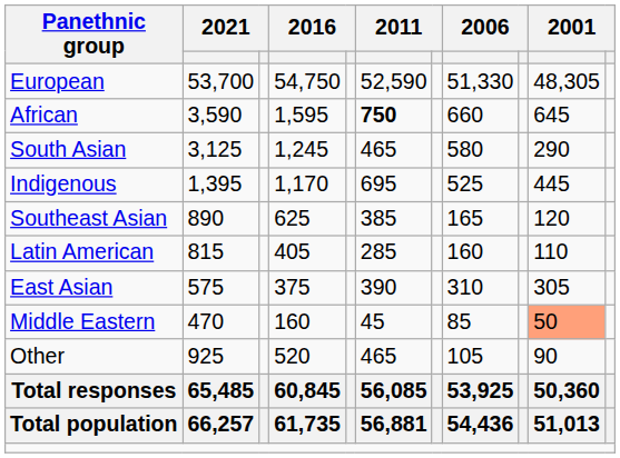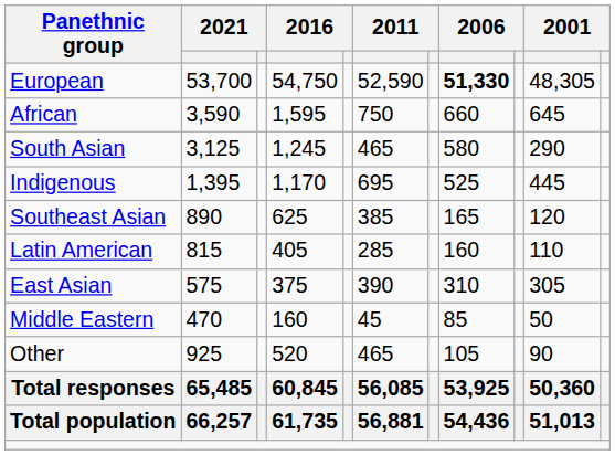European | column 8: normal -> bold
African | column 6: bold -> normal
Middle Eastern | column 10: lightsalmon background -> no background
